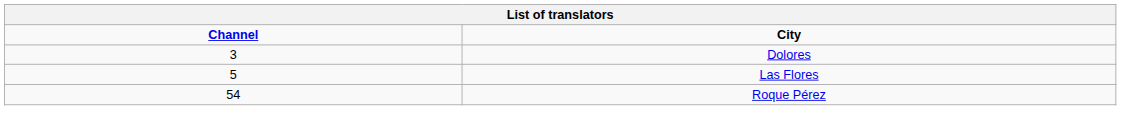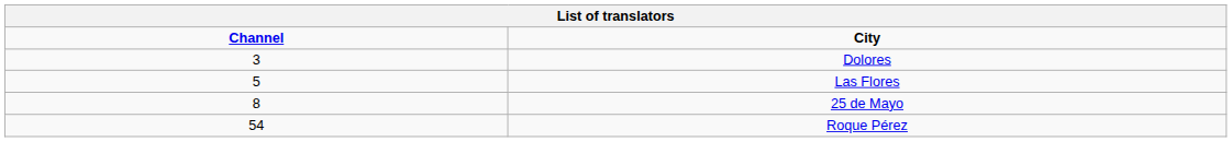+ row: 8 | 25 de Mayo
